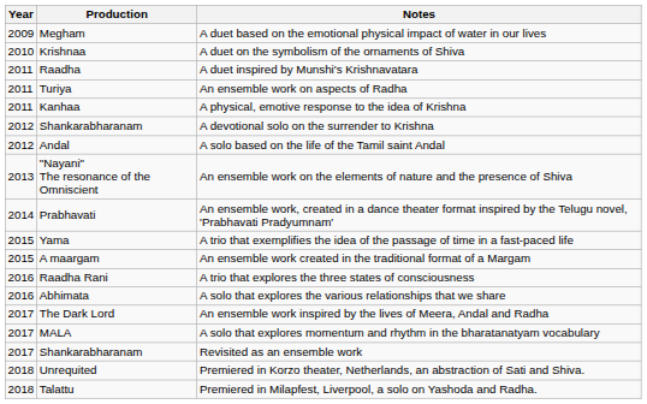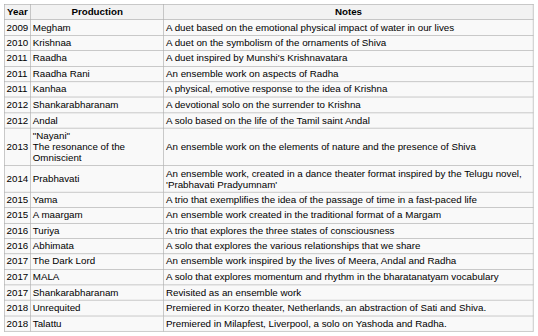An ensemble work on aspects of Radha | Production: Turiya -> Raadha Rani
A trio that explores the three states of consciousness | Production: Raadha Rani -> Turiya
